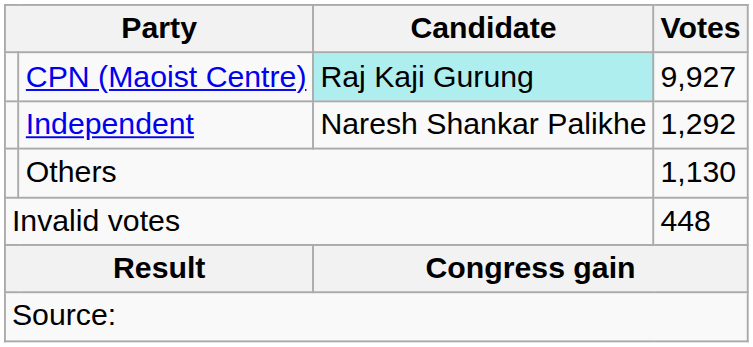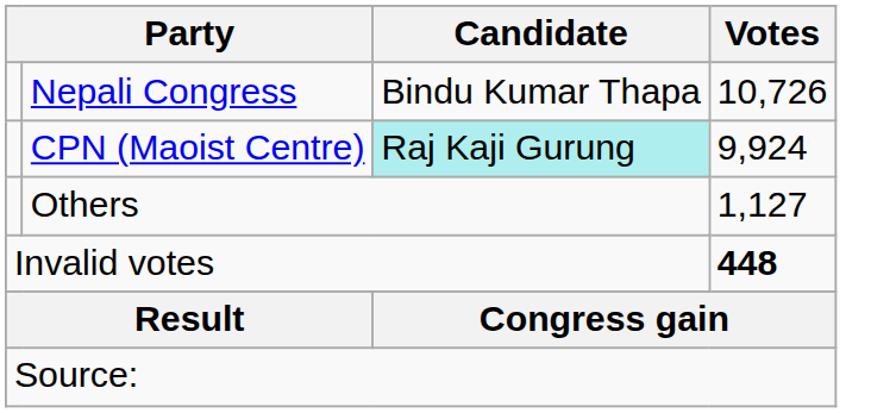+ row: Nepali Congress | Bindu Kumar Thapa | 10,726
CPN (Maoist Centre) | Votes: 9,927 -> 9,924
- row: Independent | Naresh Shankar Palikhe | 1,292
Others | Votes: 1,130 -> 1,127
Invalid votes | Votes: normal -> bold
